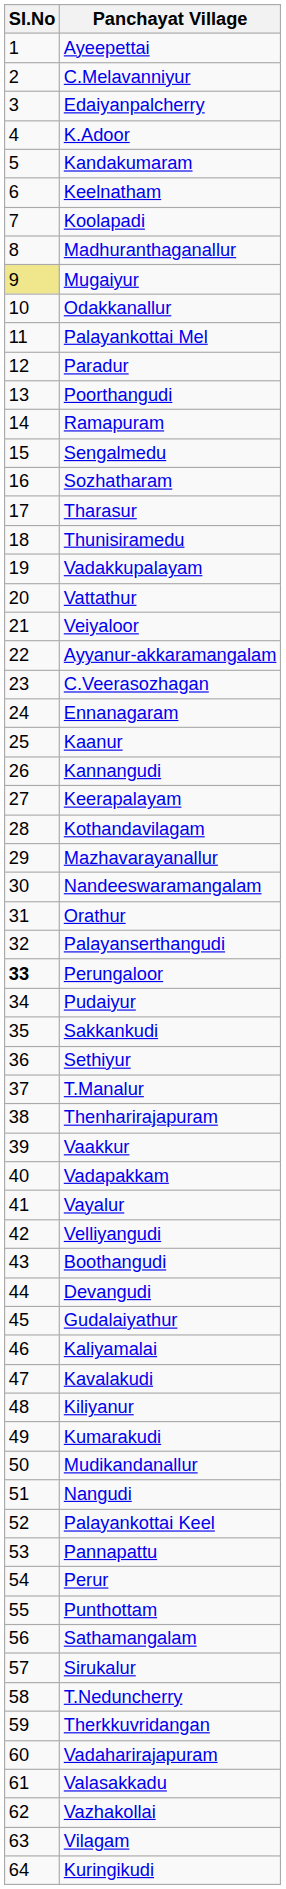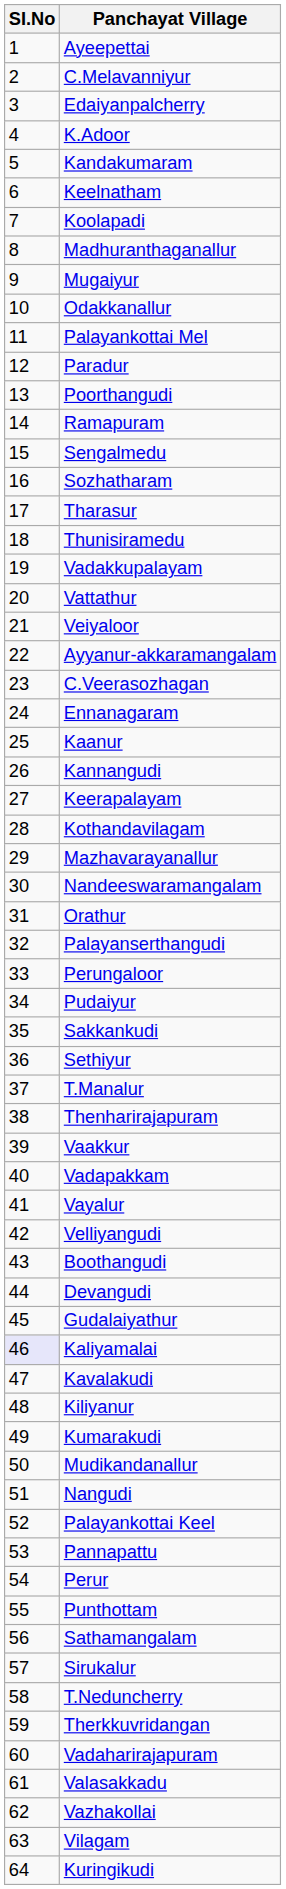Mugaiyur | SI.No: khaki background -> no background
Perungaloor | SI.No: bold -> normal
Kaliyamalai | SI.No: no background -> lavender background
